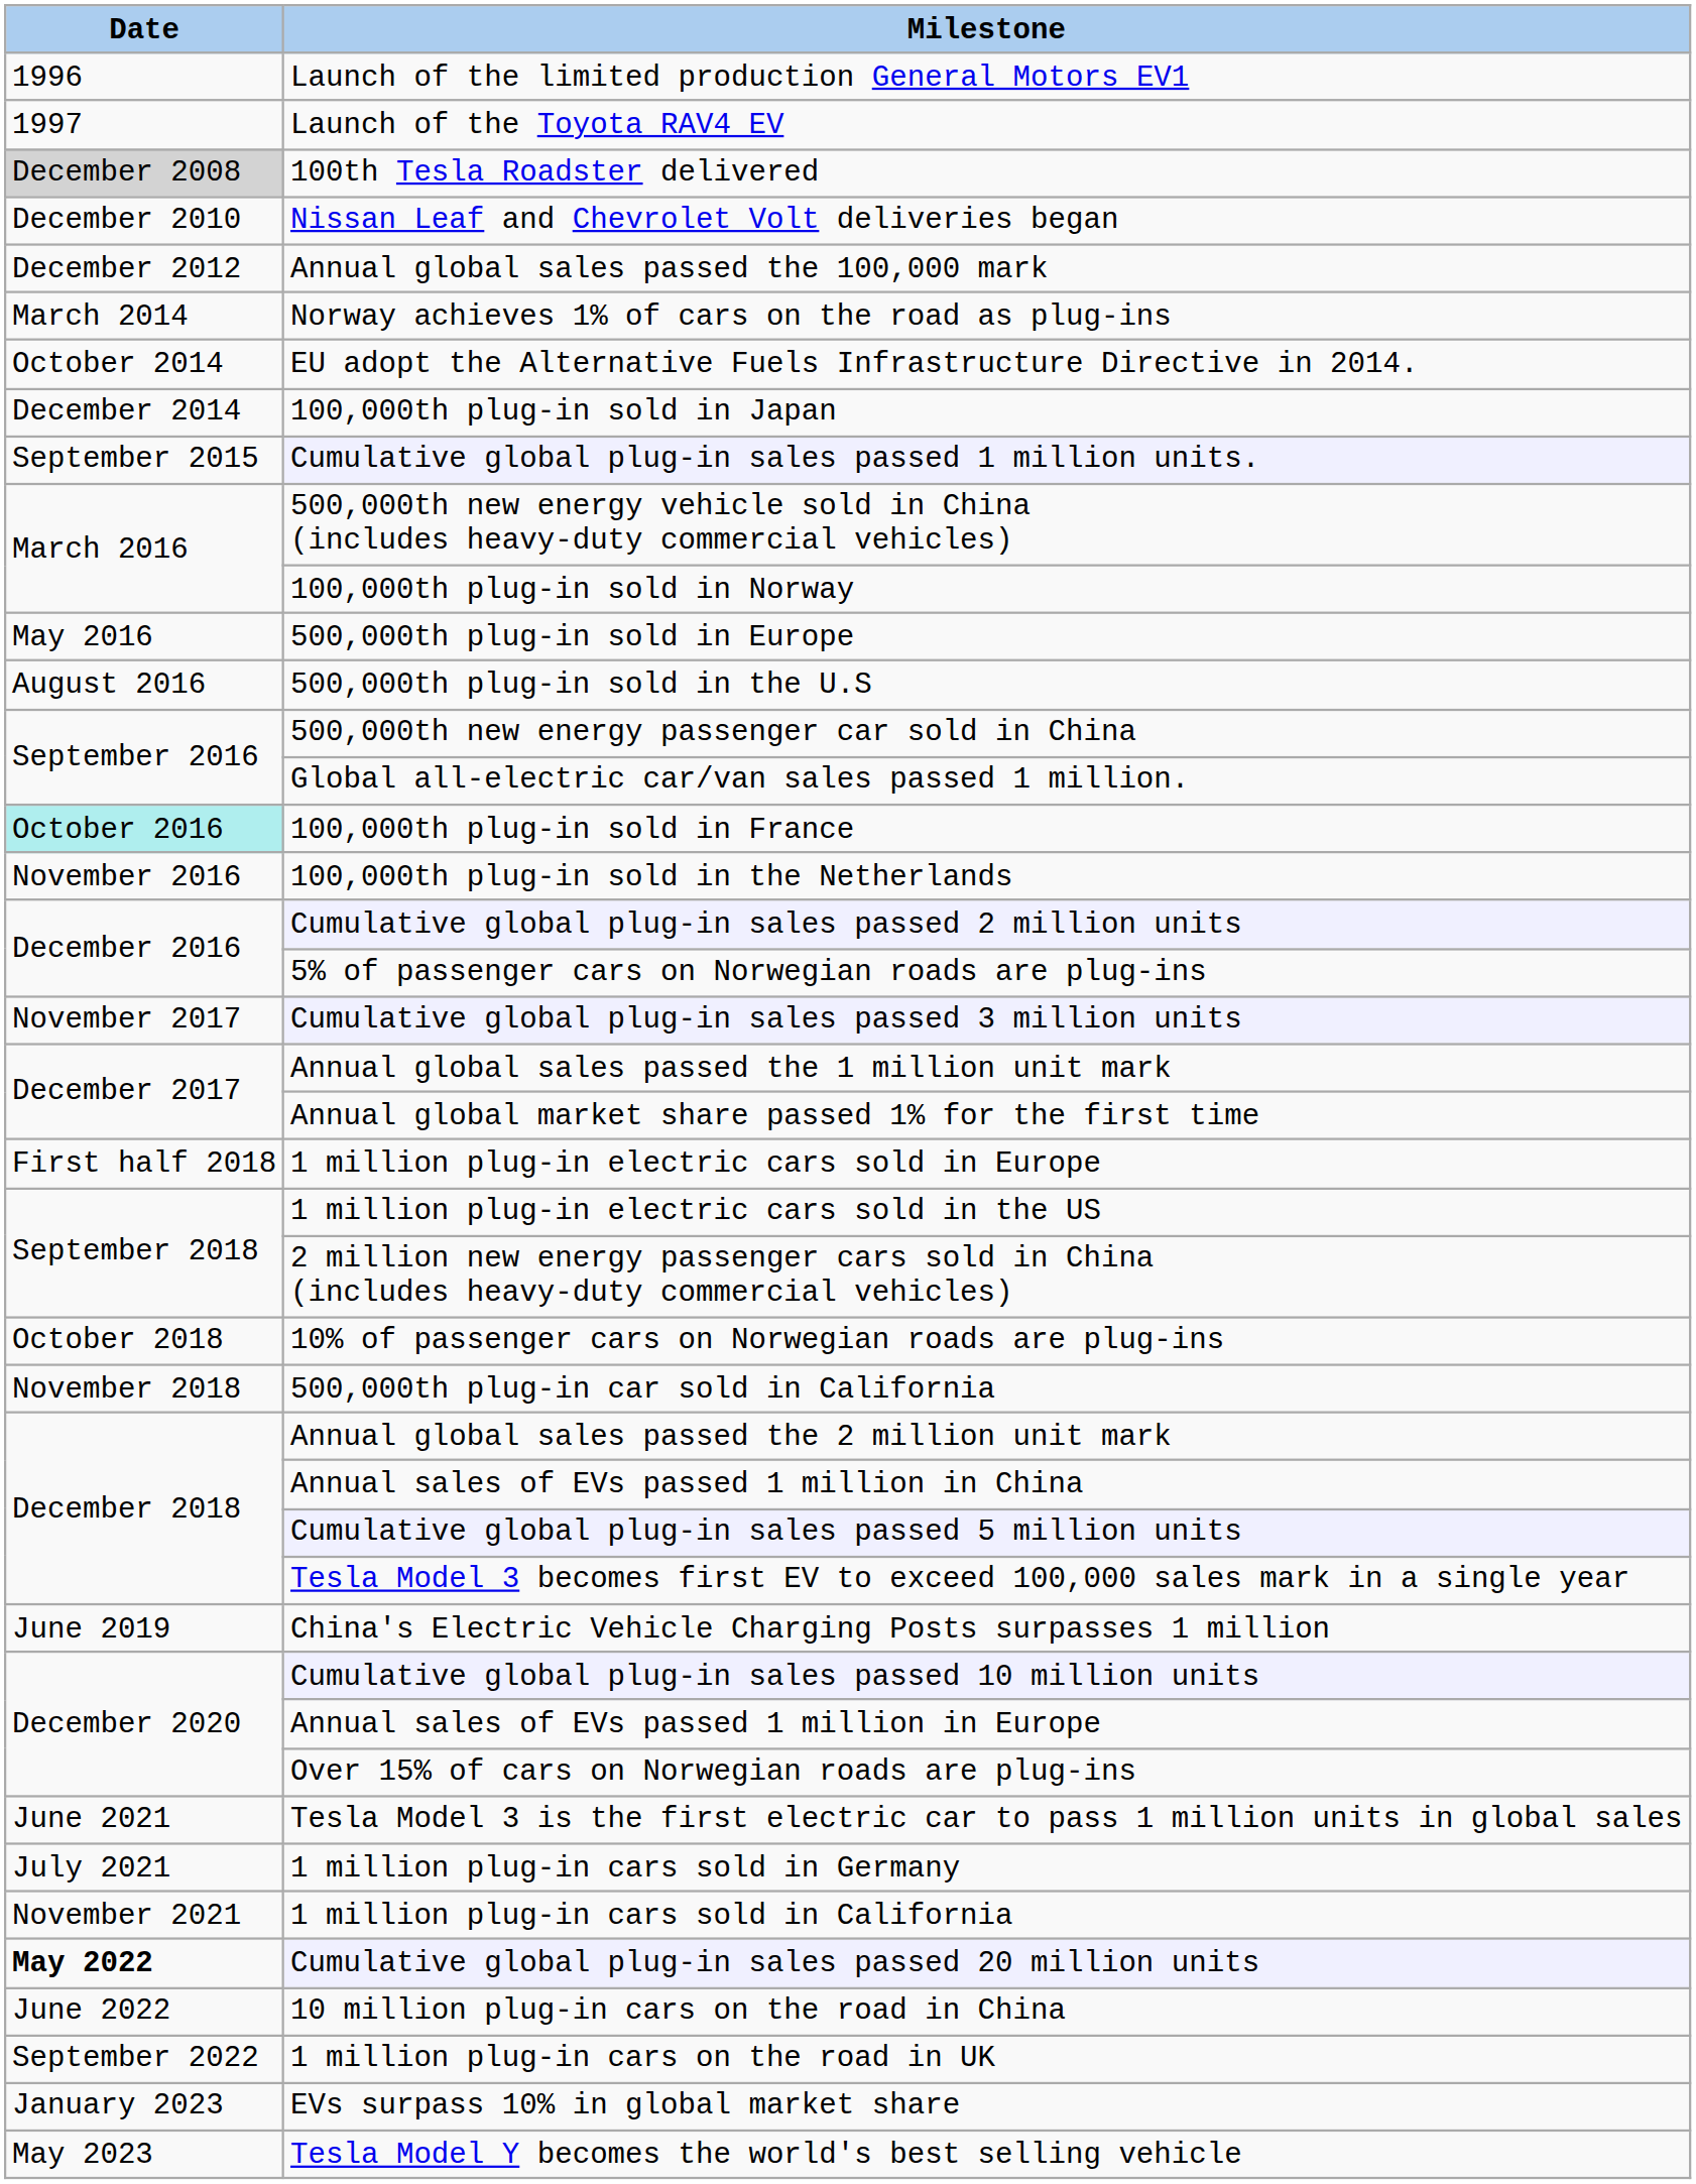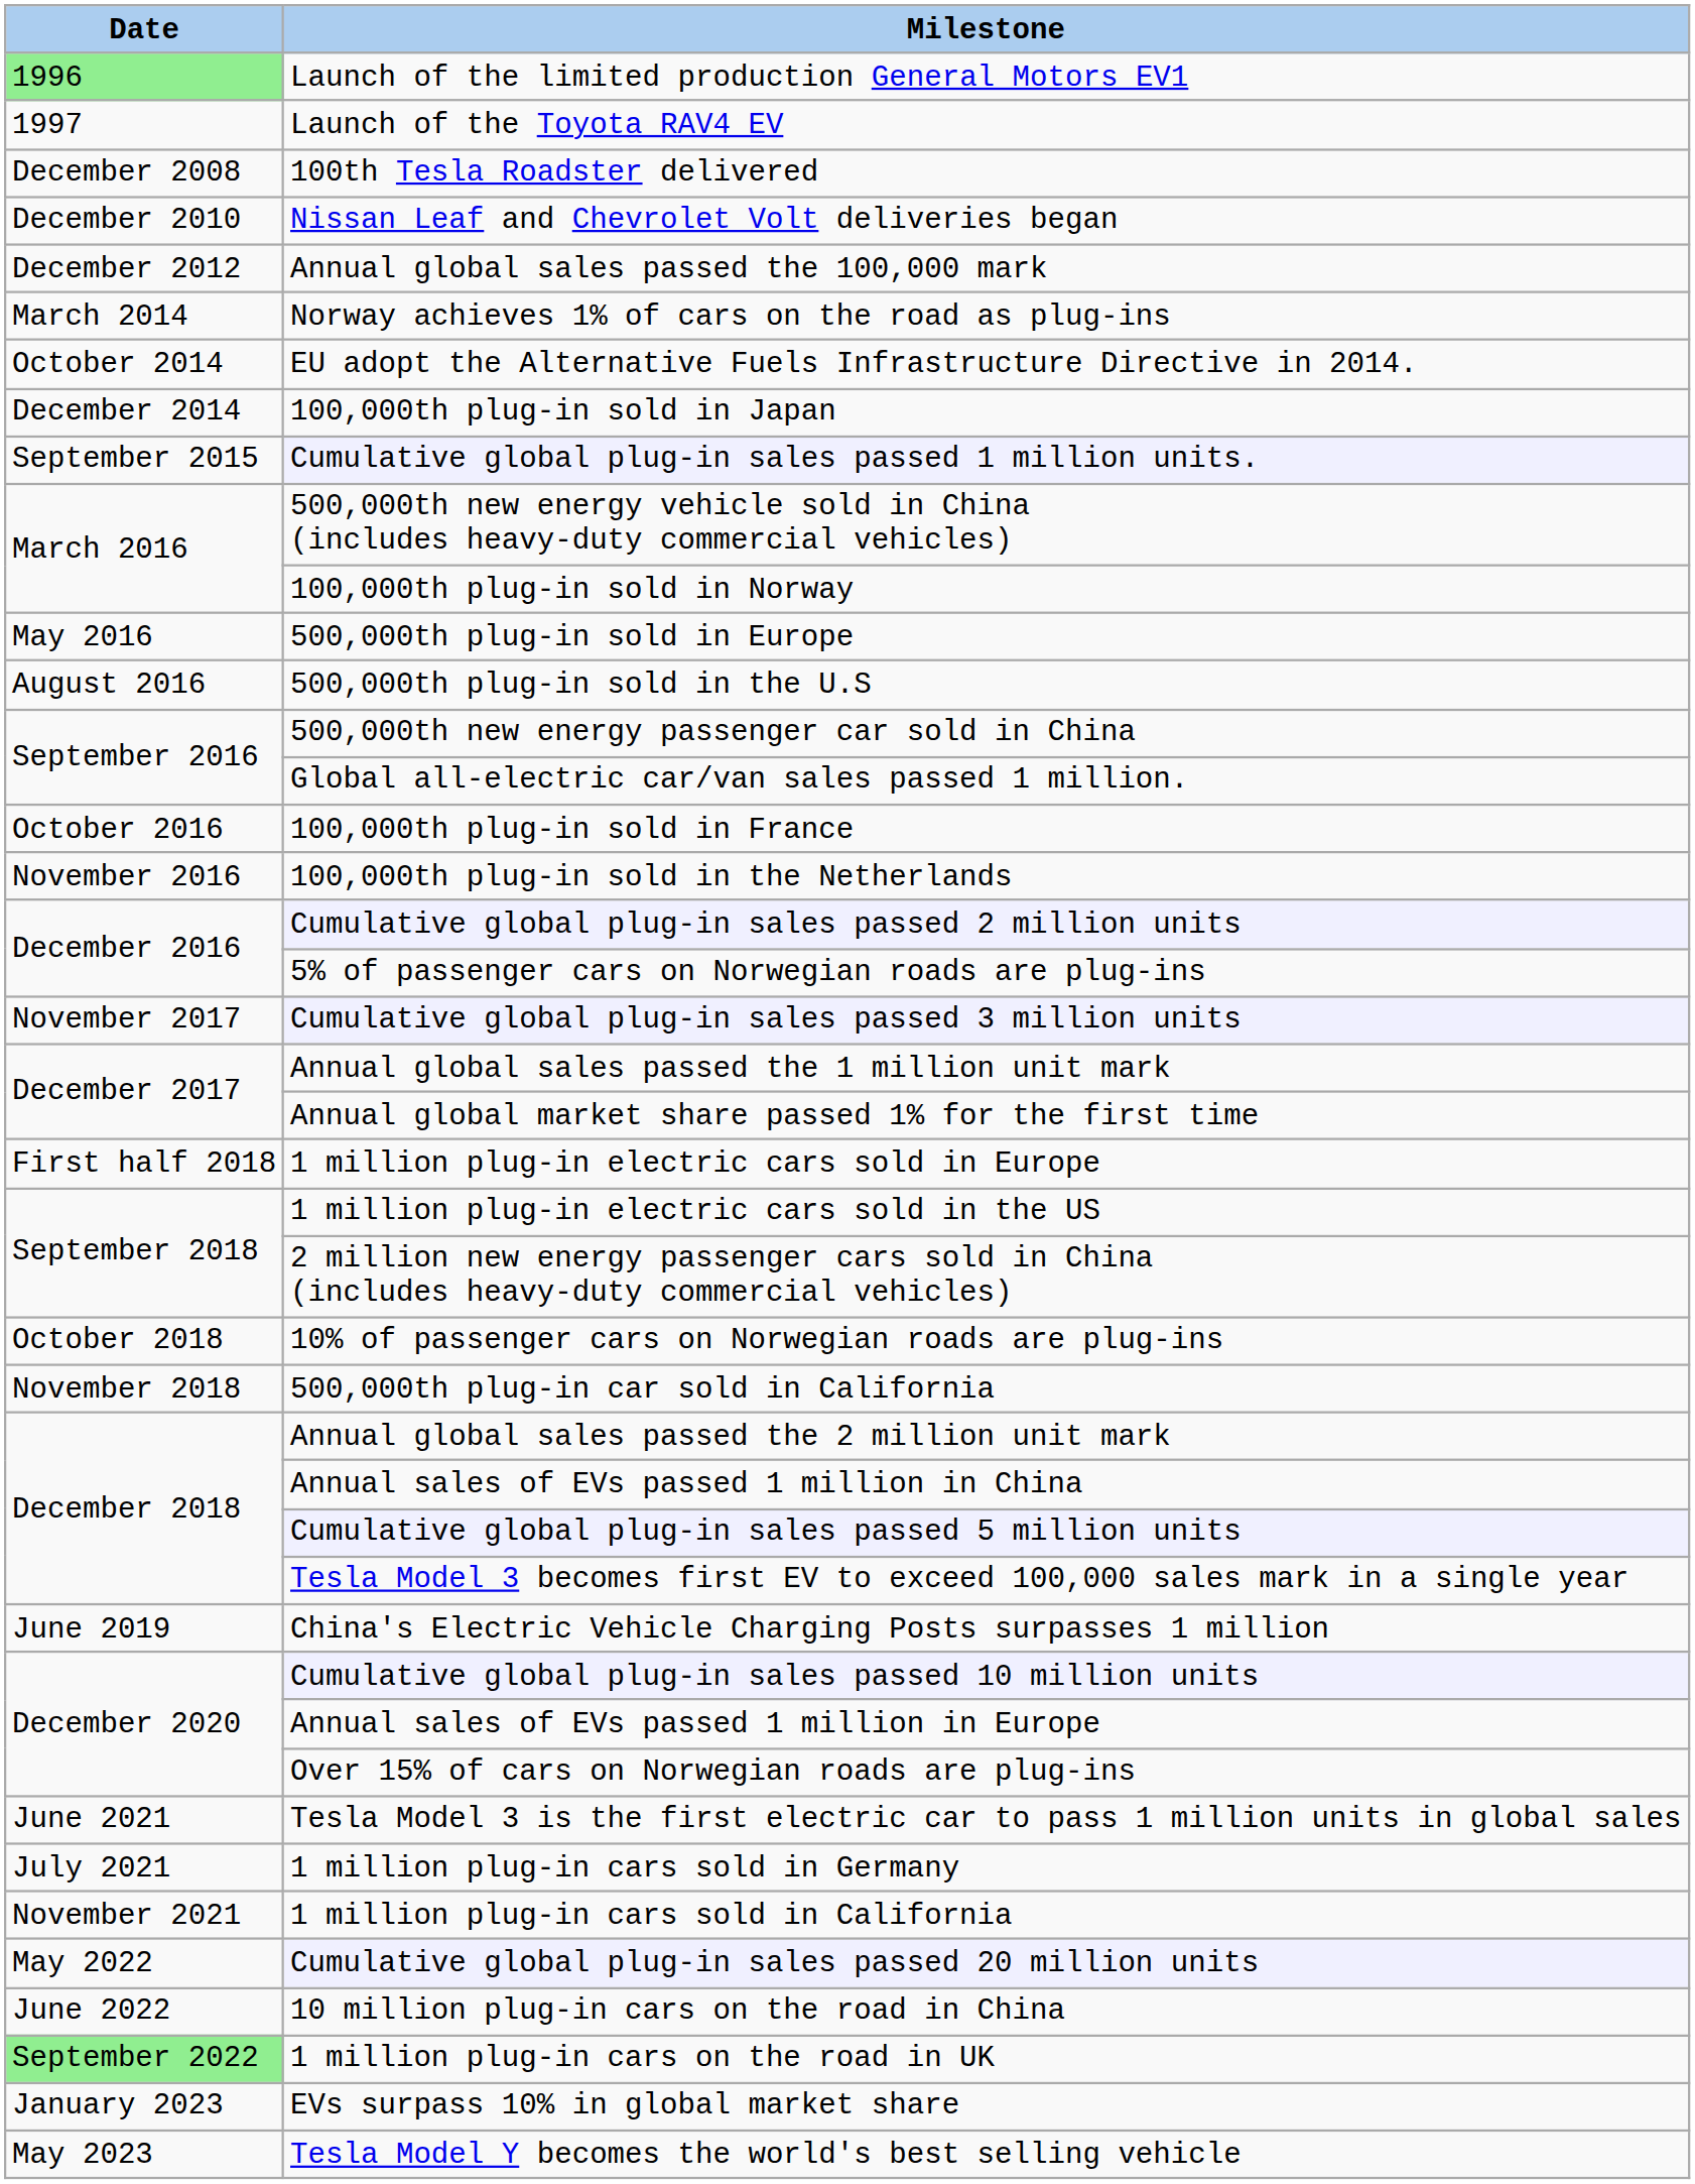Launch of the limited production General Motors EV1 | Date: no background -> lightgreen background
100th Tesla Roadster delivered | Date: lightgrey background -> no background
100,000th plug-in sold in France | Date: paleturquoise background -> no background
Cumulative global plug-in sales passed 20 million units | Date: bold -> normal
1 million plug-in cars on the road in UK | Date: no background -> lightgreen background
